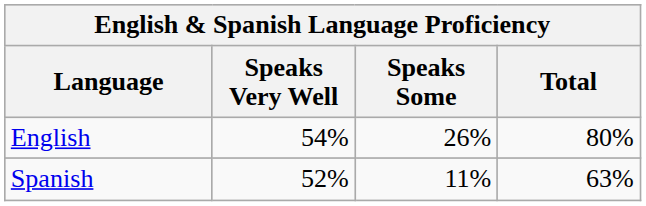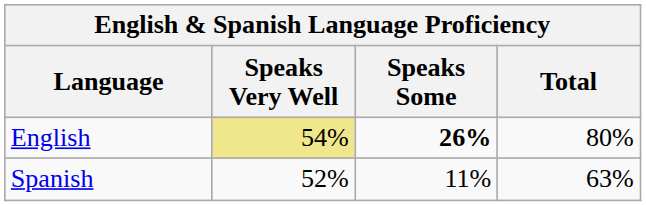English | Speaks Very Well: no background -> khaki background
English | Speaks Some: normal -> bold
